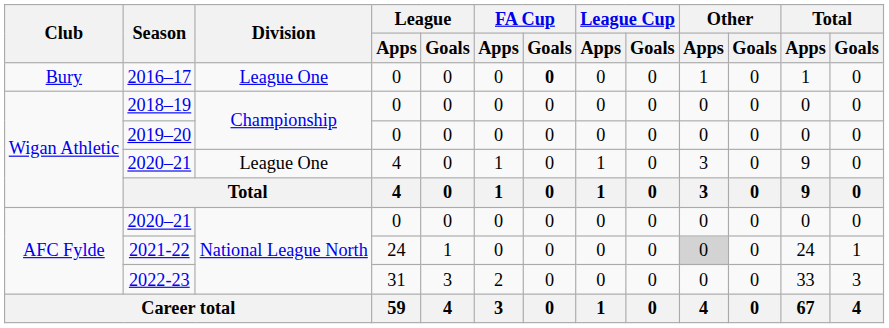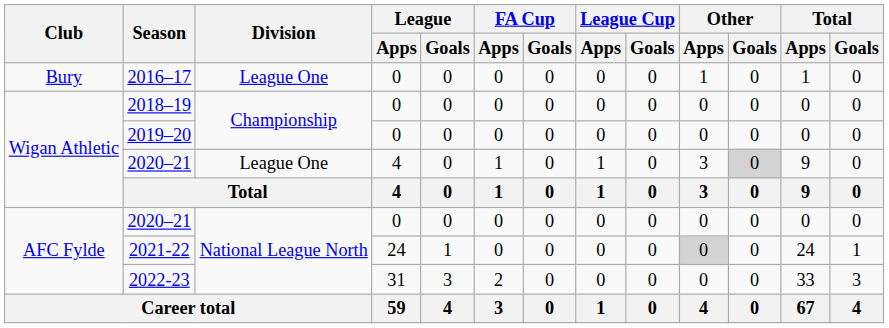2016–17 | FA Cup / Goals: bold -> normal
2020–21 / 4 | Other / Goals: no background -> lightgrey background
